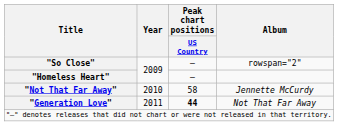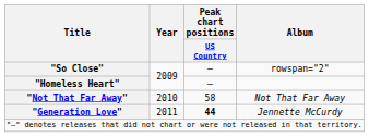"Not That Far Away" | Album: Jennette McCurdy -> Not That Far Away
"Generation Love" | Album: Not That Far Away -> Jennette McCurdy
